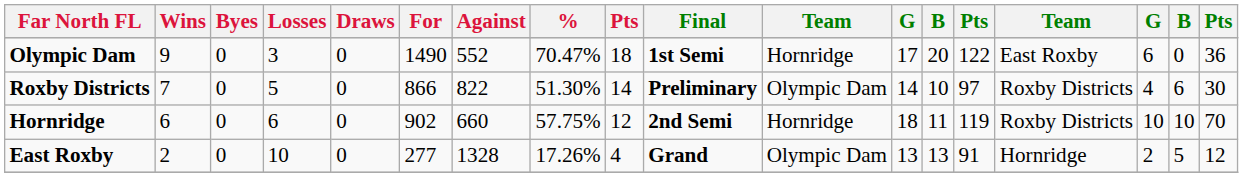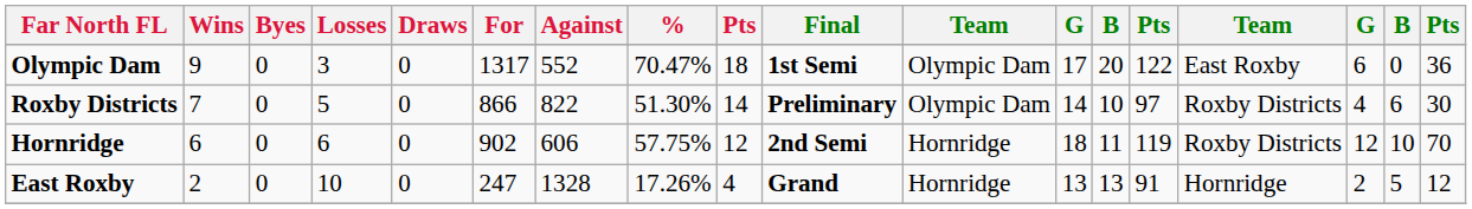row 2 | For: 1490 -> 1317
row 2 | column 11: Hornridge -> Olympic Dam
row 4 | Against: 660 -> 606
row 4 | column 16: 10 -> 12
row 5 | For: 277 -> 247
row 5 | column 11: Olympic Dam -> Hornridge
